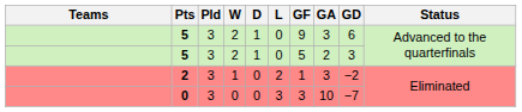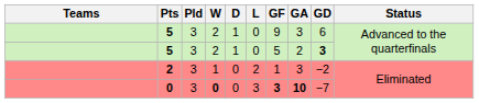row 3 | GD: normal -> bold
row 5 | W: normal -> bold
row 5 | GF: normal -> bold
row 5 | GA: normal -> bold
